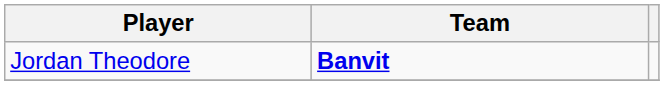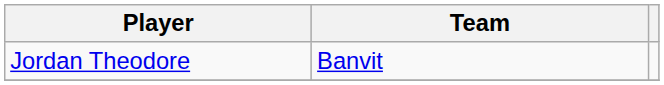Jordan Theodore | Team: bold -> normal
